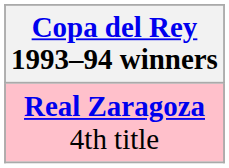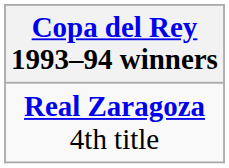row 2 | column 1: pink background -> no background
